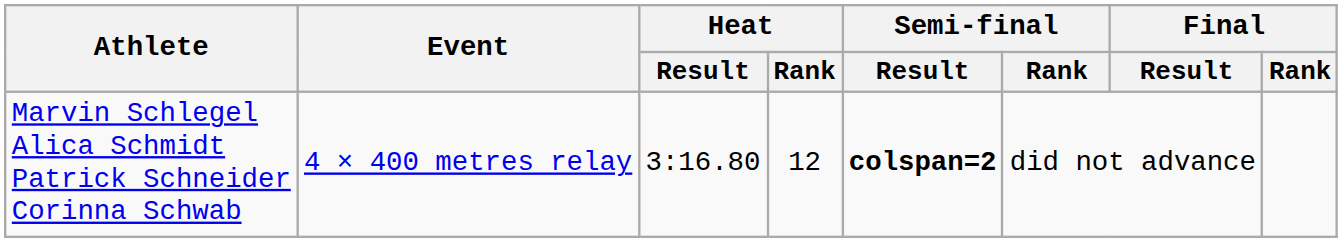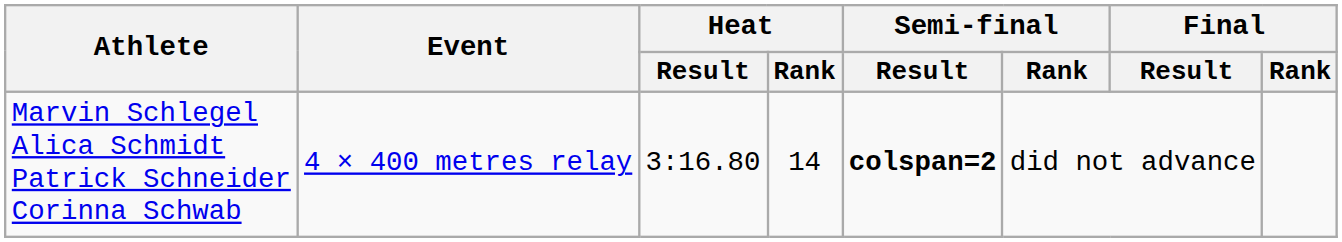row 3 | Heat / Rank: 12 -> 14
